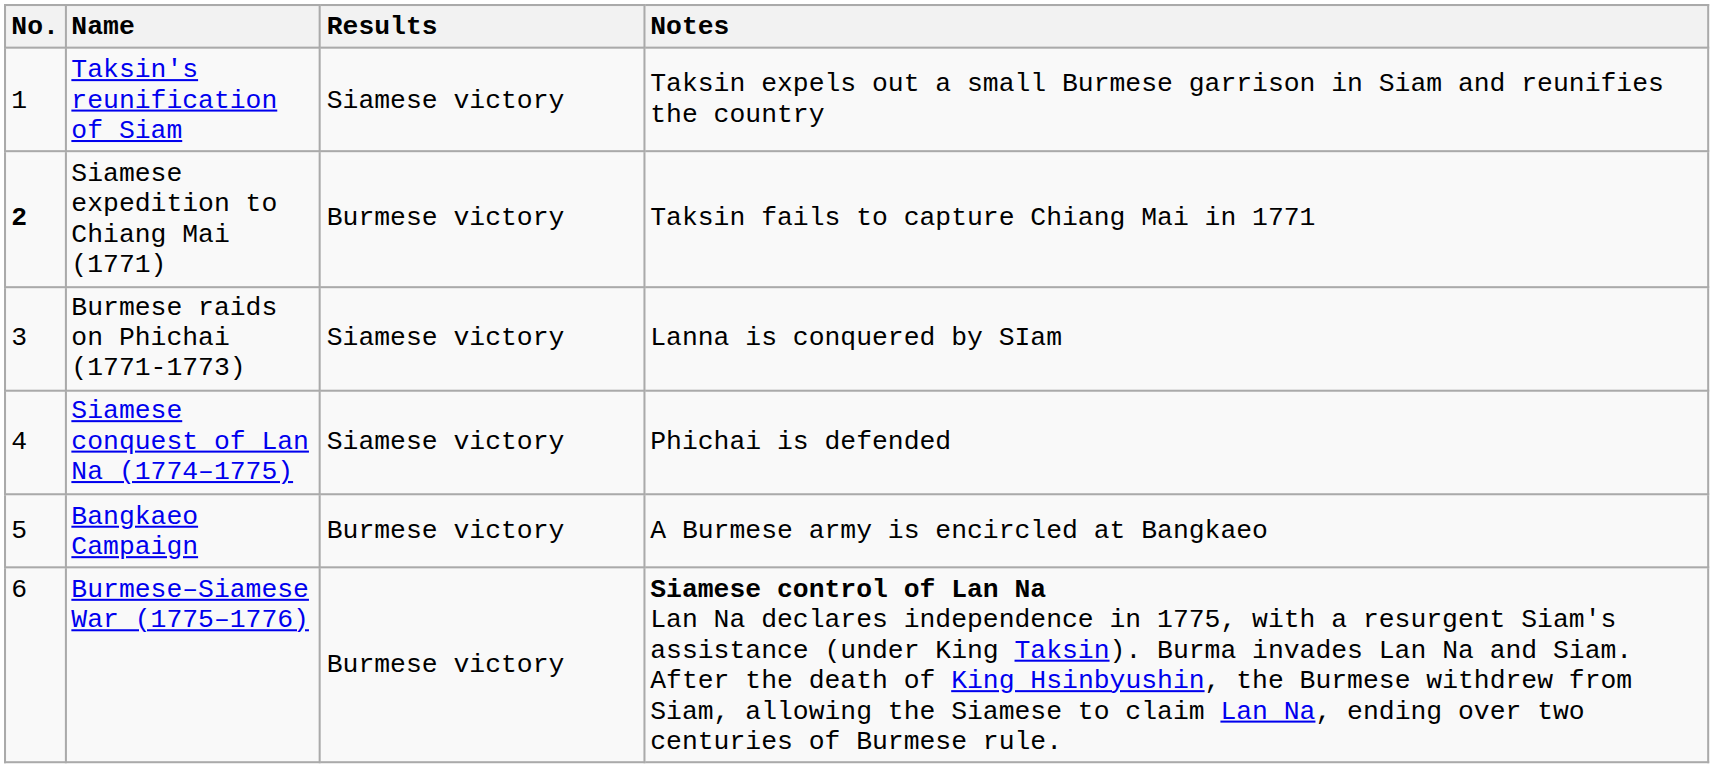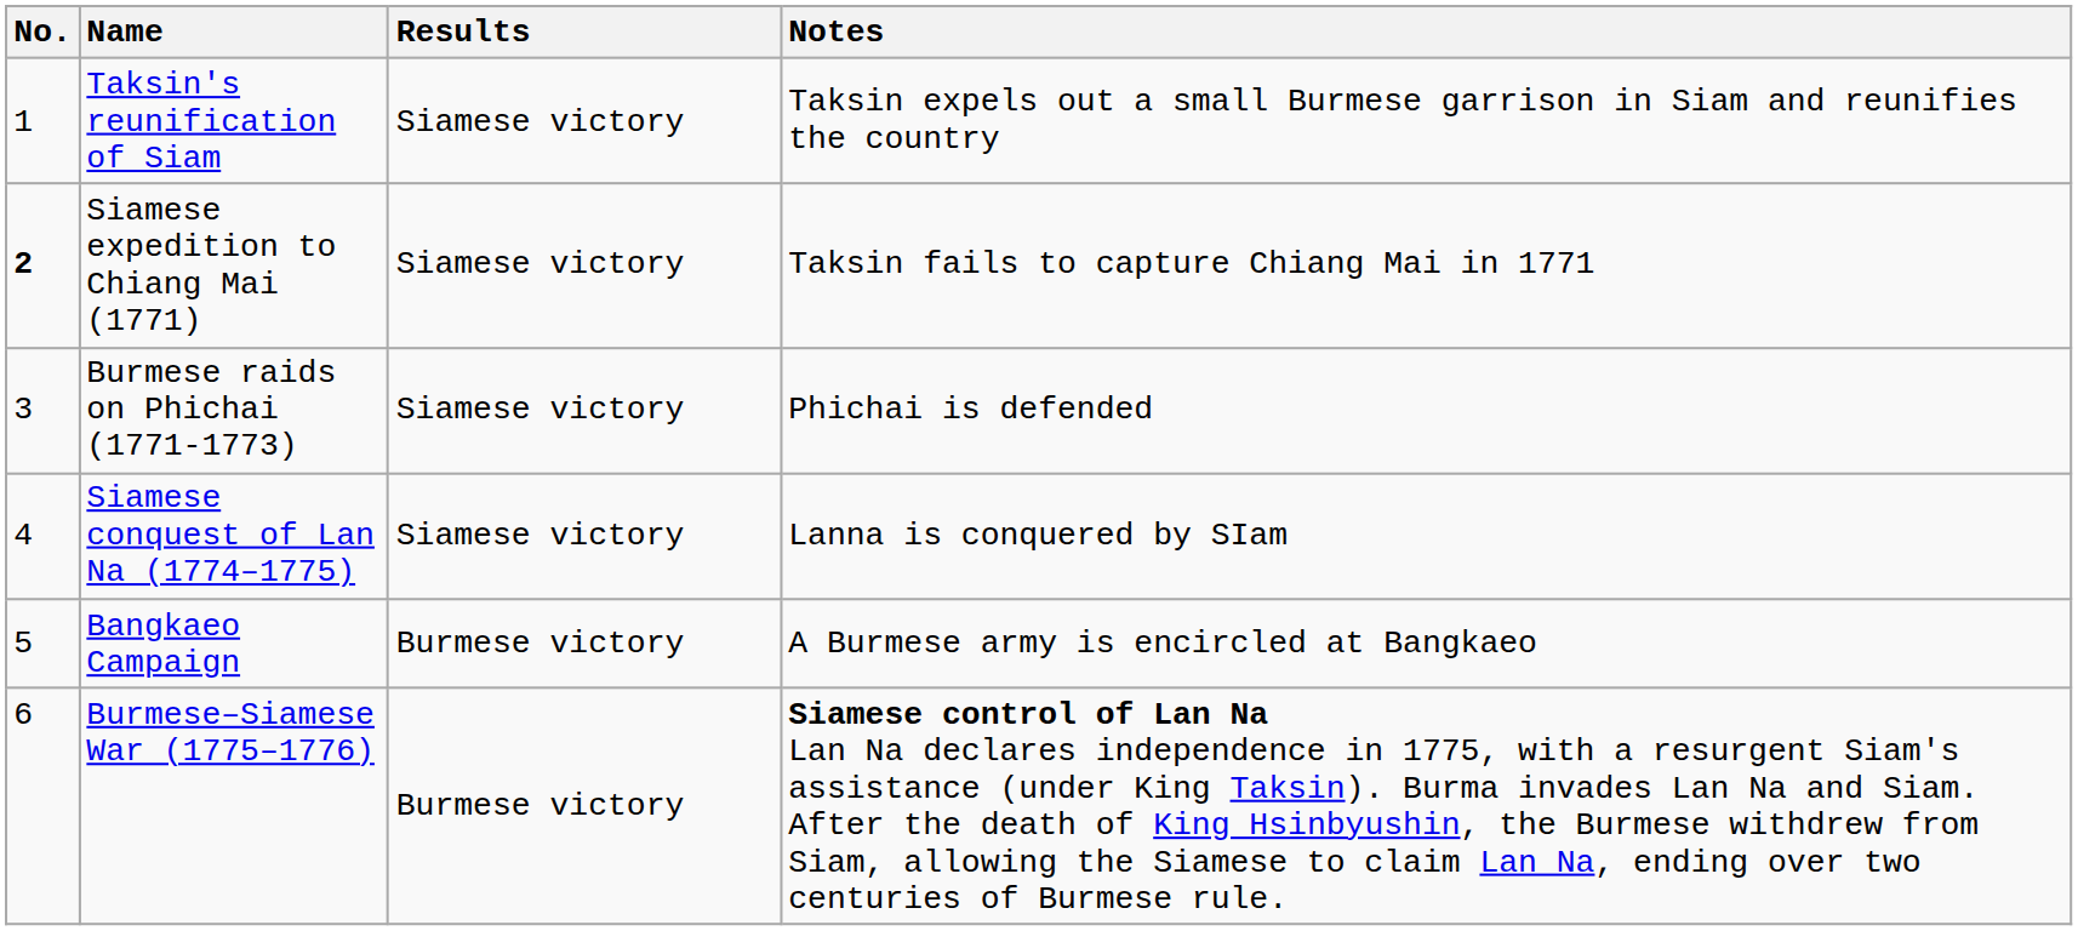Siamese expedition to Chiang Mai (1771) | Results: Burmese victory -> Siamese victory
Burmese raids on Phichai (1771-1773) | Notes: Lanna is conquered by SIam -> Phichai is defended
Siamese conquest of Lan Na (1774–1775) | Notes: Phichai is defended -> Lanna is conquered by SIam
